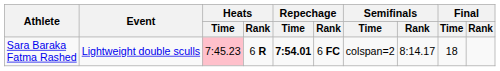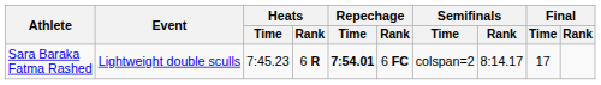Sara Baraka Fatma Rashed | Heats / Time: pink background -> no background
Sara Baraka Fatma Rashed | Final / Time: 18 -> 17
